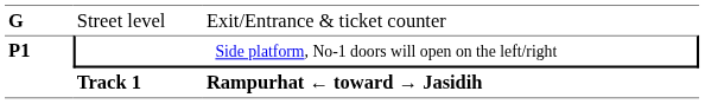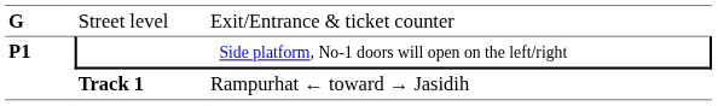Track 1 | column 3: bold -> normal
